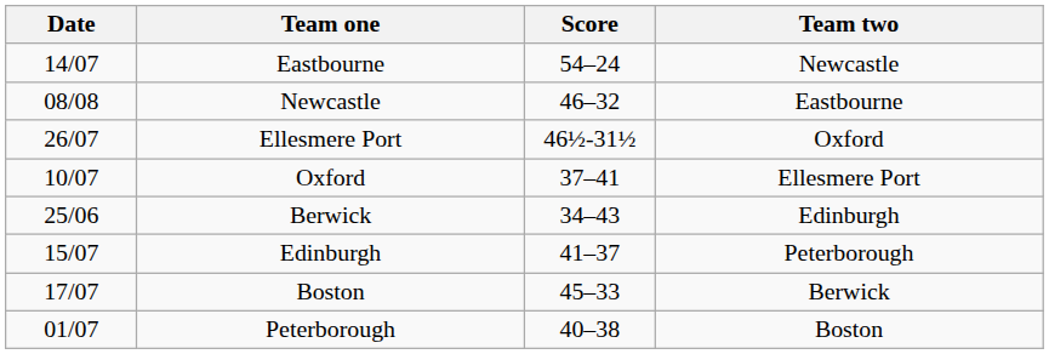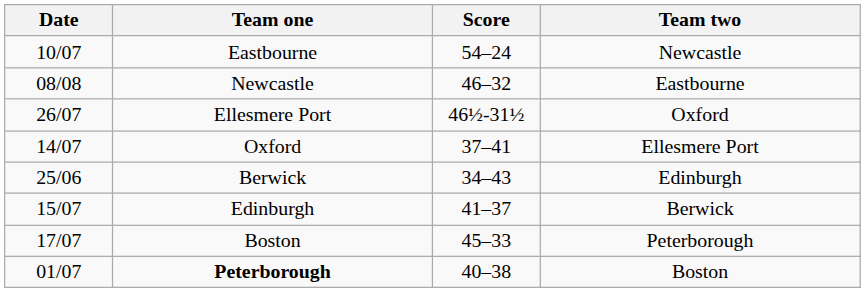row 2 | Date: 14/07 -> 10/07
row 5 | Date: 10/07 -> 14/07
row 7 | Team two: Peterborough -> Berwick
row 8 | Team two: Berwick -> Peterborough
row 9 | Team one: normal -> bold
